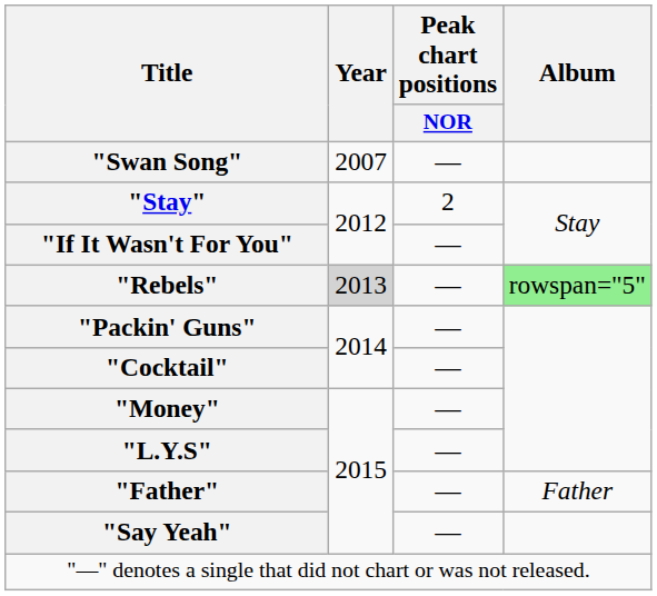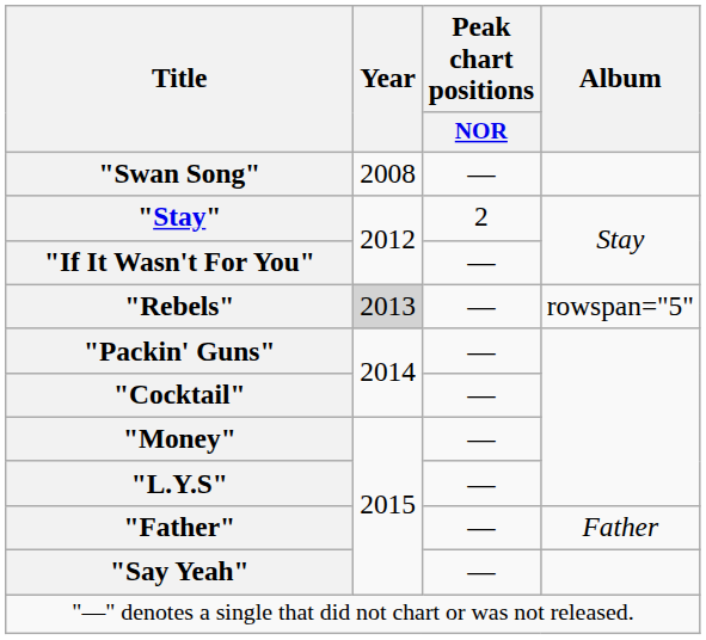"Swan Song" | Year: 2007 -> 2008
"Rebels" | Album: lightgreen background -> no background
